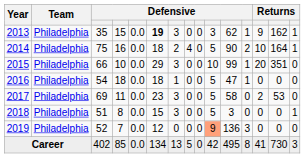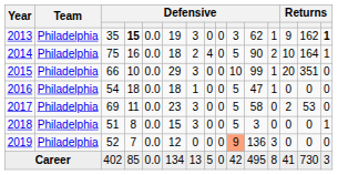2013 | column 4: normal -> bold
2013 | column 6: bold -> normal
2013 | column 15: normal -> bold
